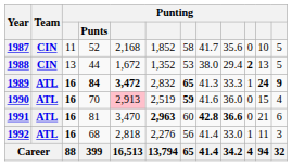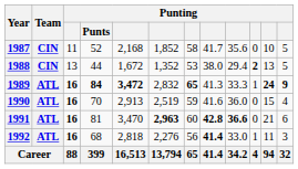1990 | column 5: pink background -> no background
1990 | column 7: bold -> normal
1992 | column 8: normal -> bold
